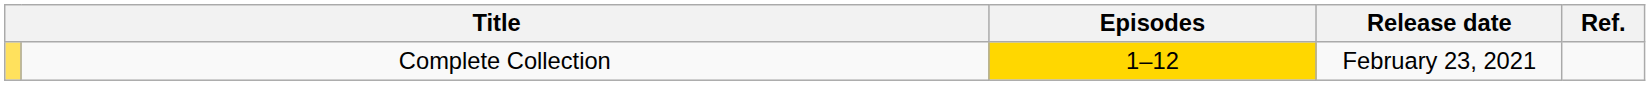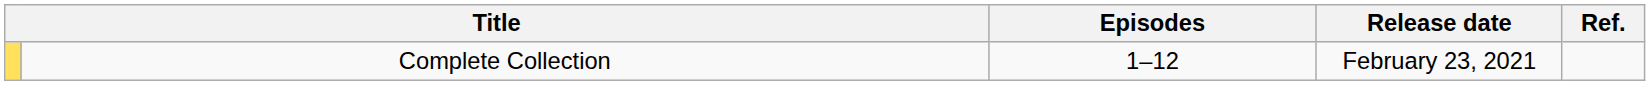Complete Collection | Episodes: gold background -> no background
